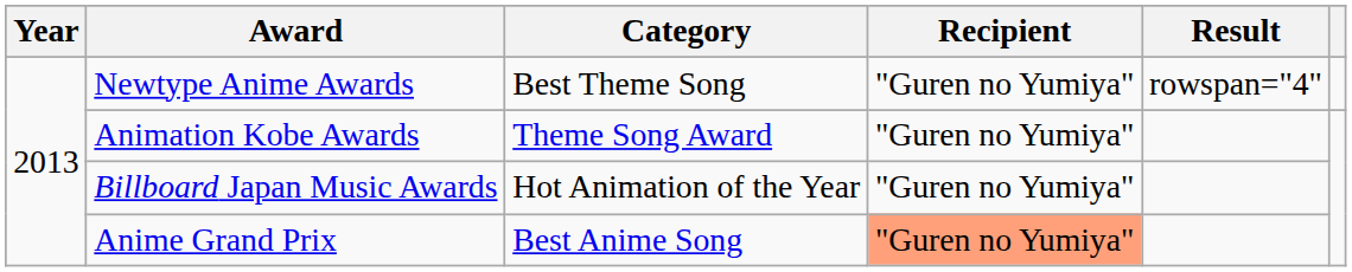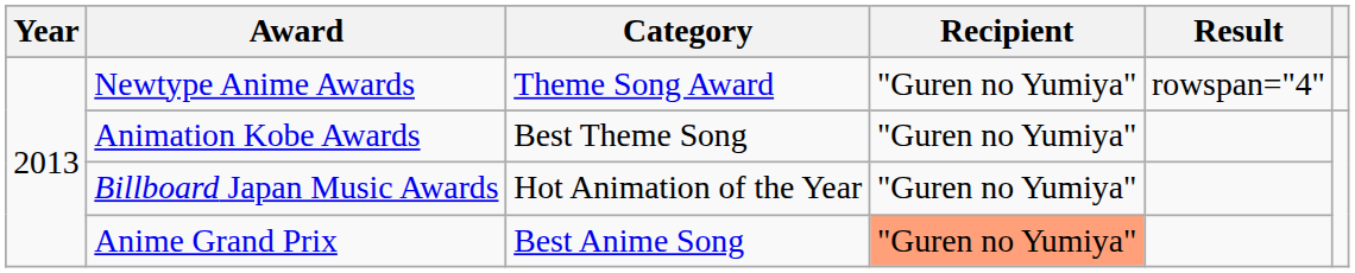Newtype Anime Awards | Category: Best Theme Song -> Theme Song Award
Animation Kobe Awards | Category: Theme Song Award -> Best Theme Song
